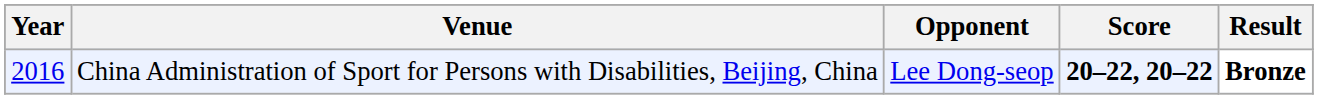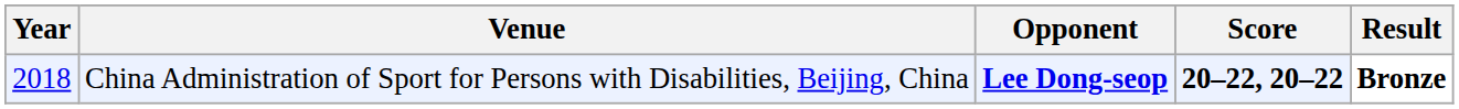row 2 | Year: 2016 -> 2018
row 2 | Opponent: normal -> bold
